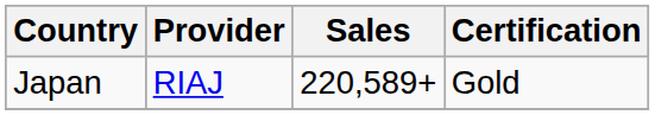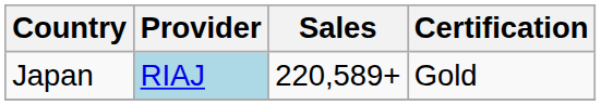Japan | Provider: no background -> lightblue background
